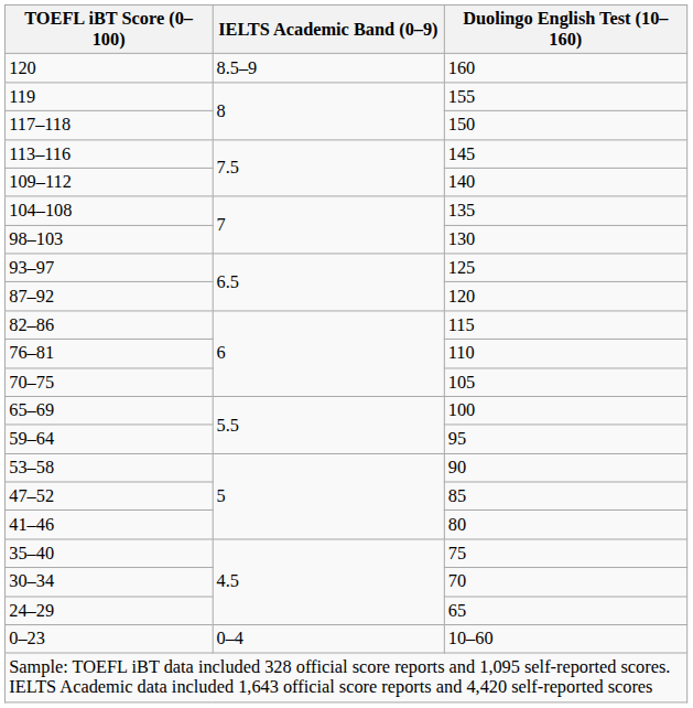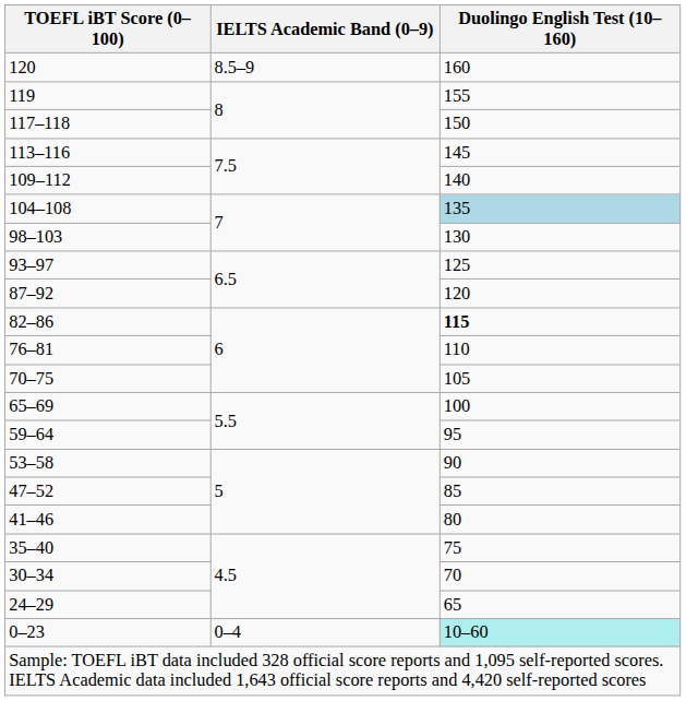104–108 | Duolingo English Test (10–160): no background -> lightblue background
82–86 | Duolingo English Test (10–160): normal -> bold
0–23 | Duolingo English Test (10–160): no background -> paleturquoise background
